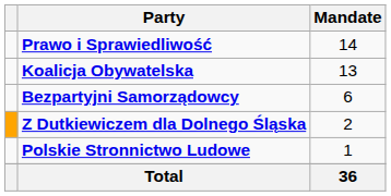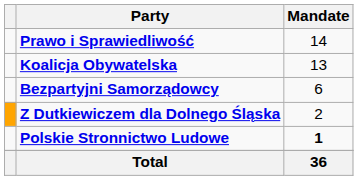Polskie Stronnictwo Ludowe | Mandate: normal -> bold
